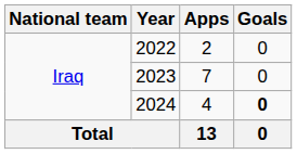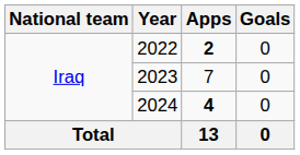2022 | Apps: normal -> bold
2024 | Apps: normal -> bold
2024 | Goals: bold -> normal
